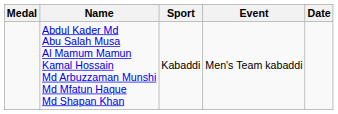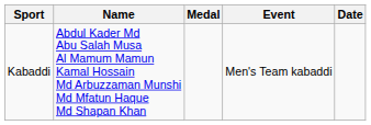columns swapped: Medal <-> Sport
